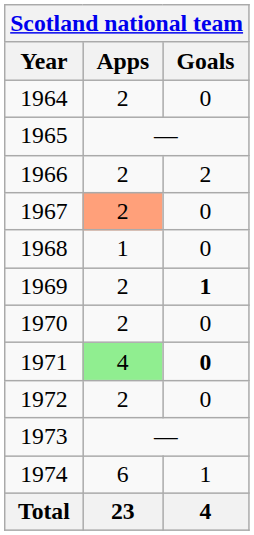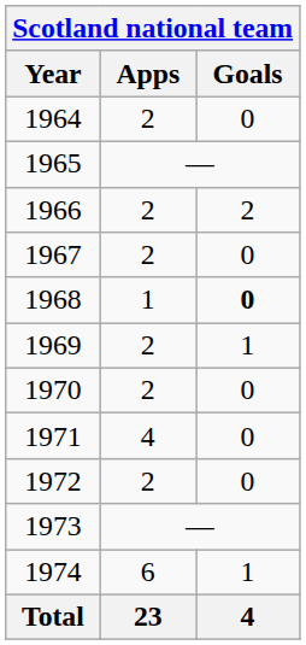1967 | Apps: lightsalmon background -> no background
1968 | Goals: normal -> bold
1969 | Goals: bold -> normal
1971 | Apps: lightgreen background -> no background
1971 | Goals: bold -> normal
